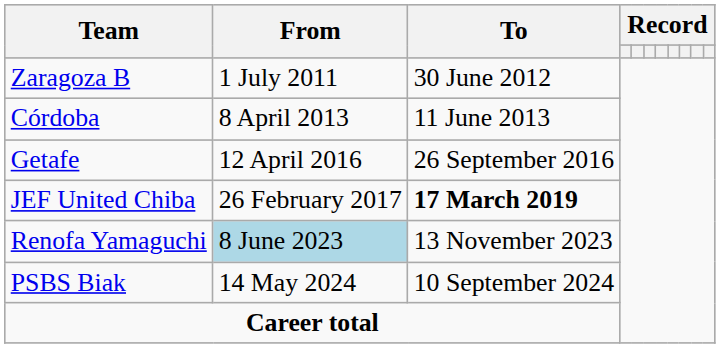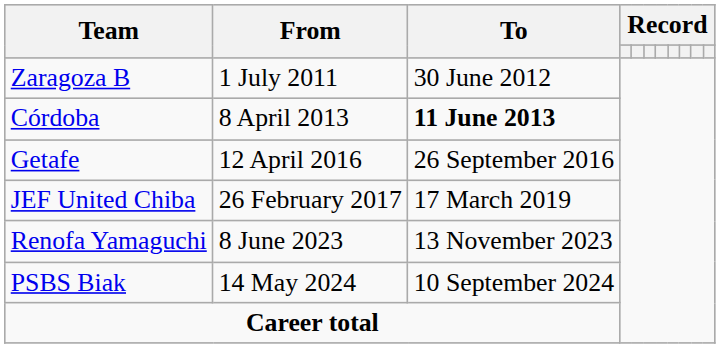Córdoba | To: normal -> bold
JEF United Chiba | To: bold -> normal
Renofa Yamaguchi | From: lightblue background -> no background
